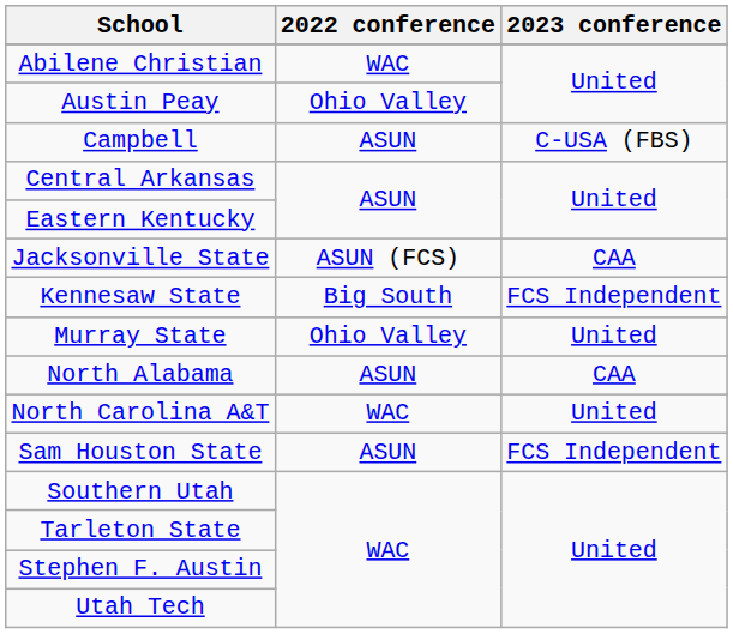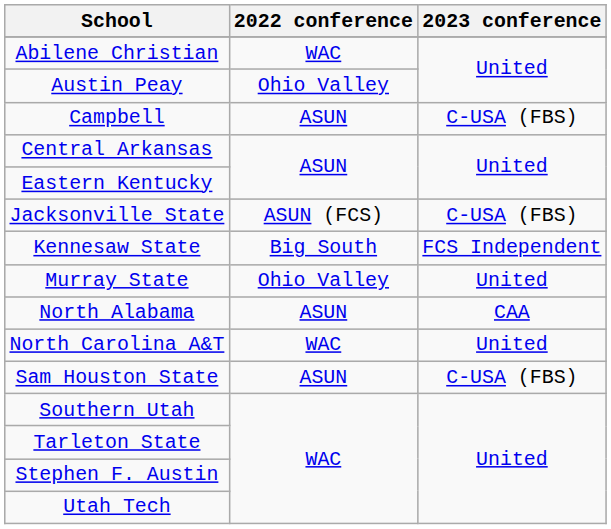Jacksonville State | 2023 conference: CAA -> C-USA (FBS)
Sam Houston State | 2023 conference: FCS Independent -> C-USA (FBS)
